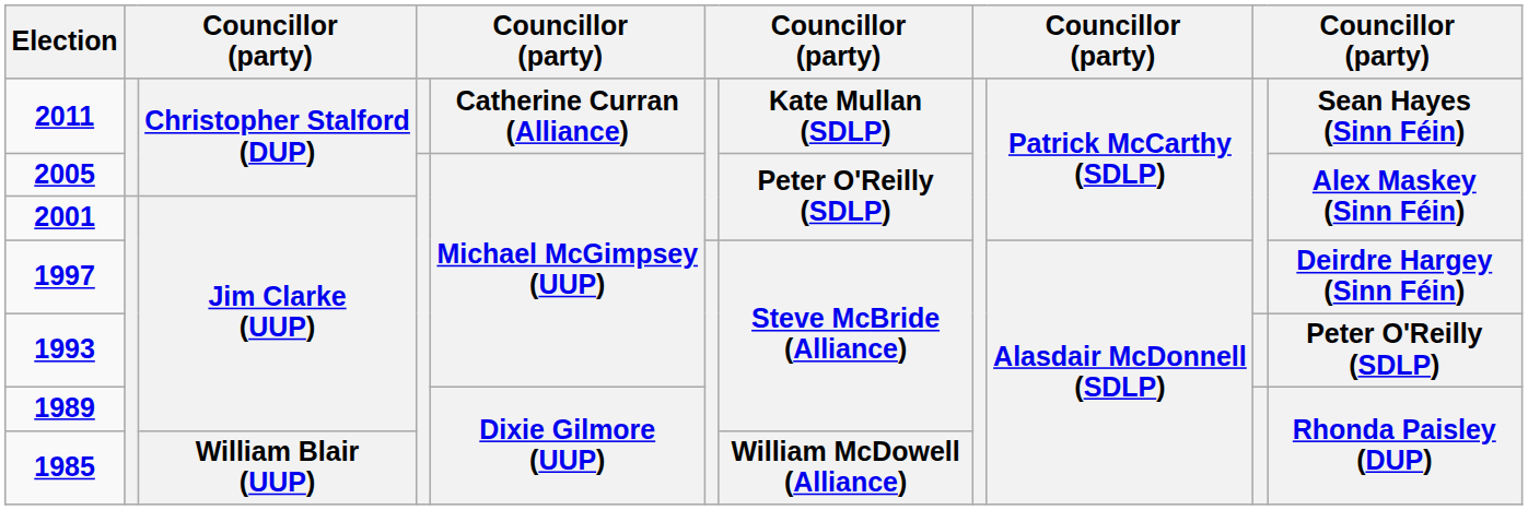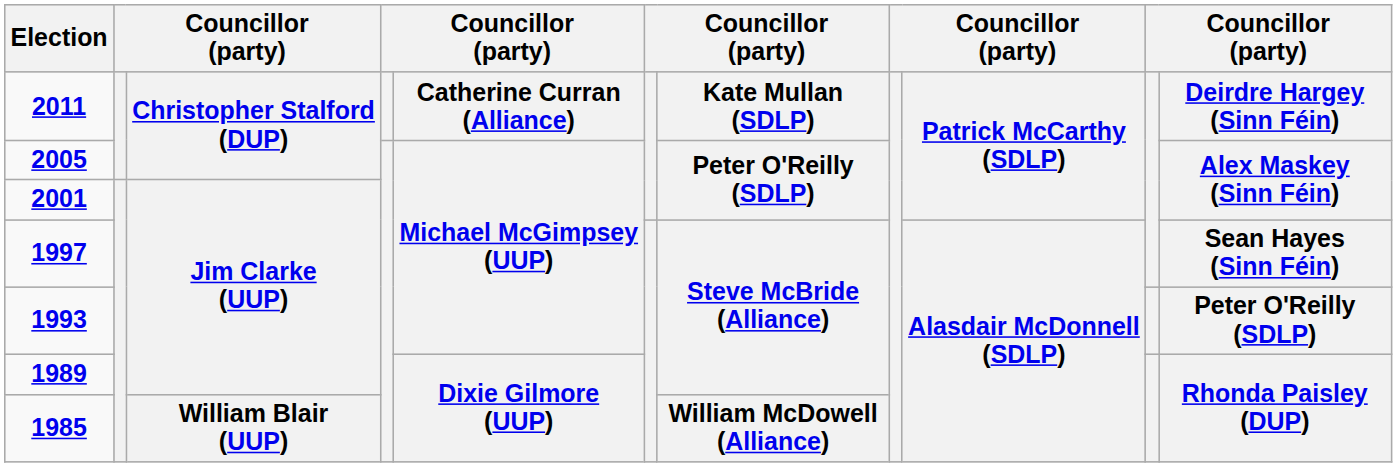2011 | column 11: Sean Hayes (Sinn Féin) -> Deirdre Hargey (Sinn Féin)
1997 | column 11: Deirdre Hargey (Sinn Féin) -> Sean Hayes (Sinn Féin)
